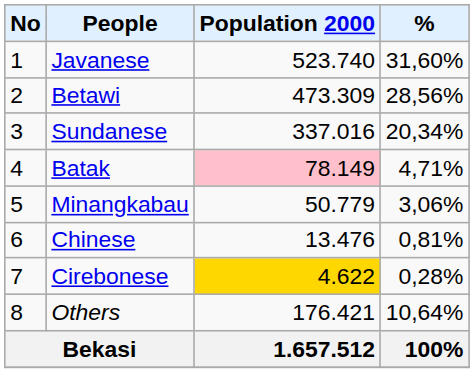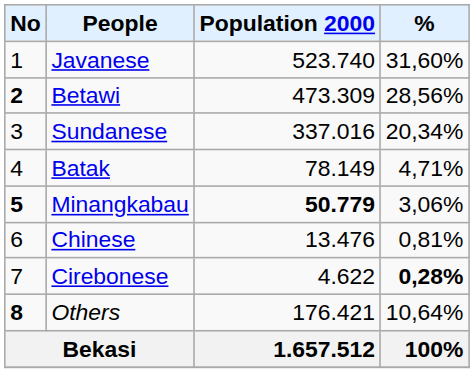Betawi | No: normal -> bold
Batak | Population 2000: pink background -> no background
Minangkabau | No: normal -> bold
Minangkabau | Population 2000: normal -> bold
Cirebonese | Population 2000: gold background -> no background
Cirebonese | %: normal -> bold
Others | No: normal -> bold
